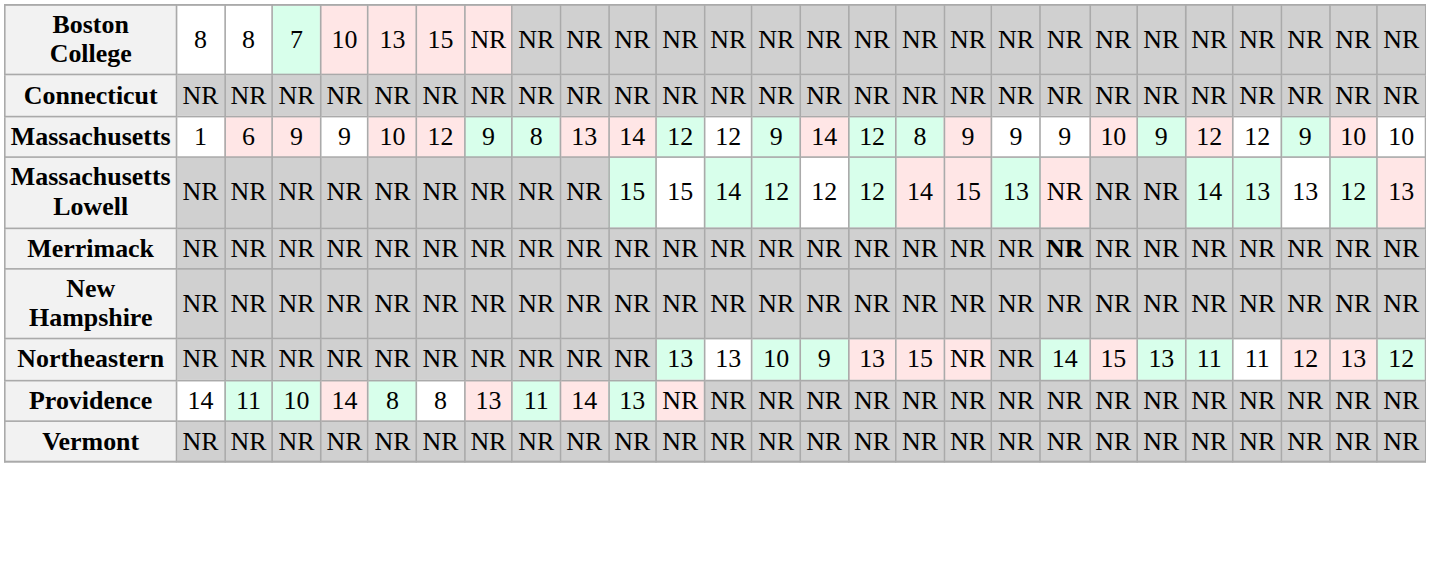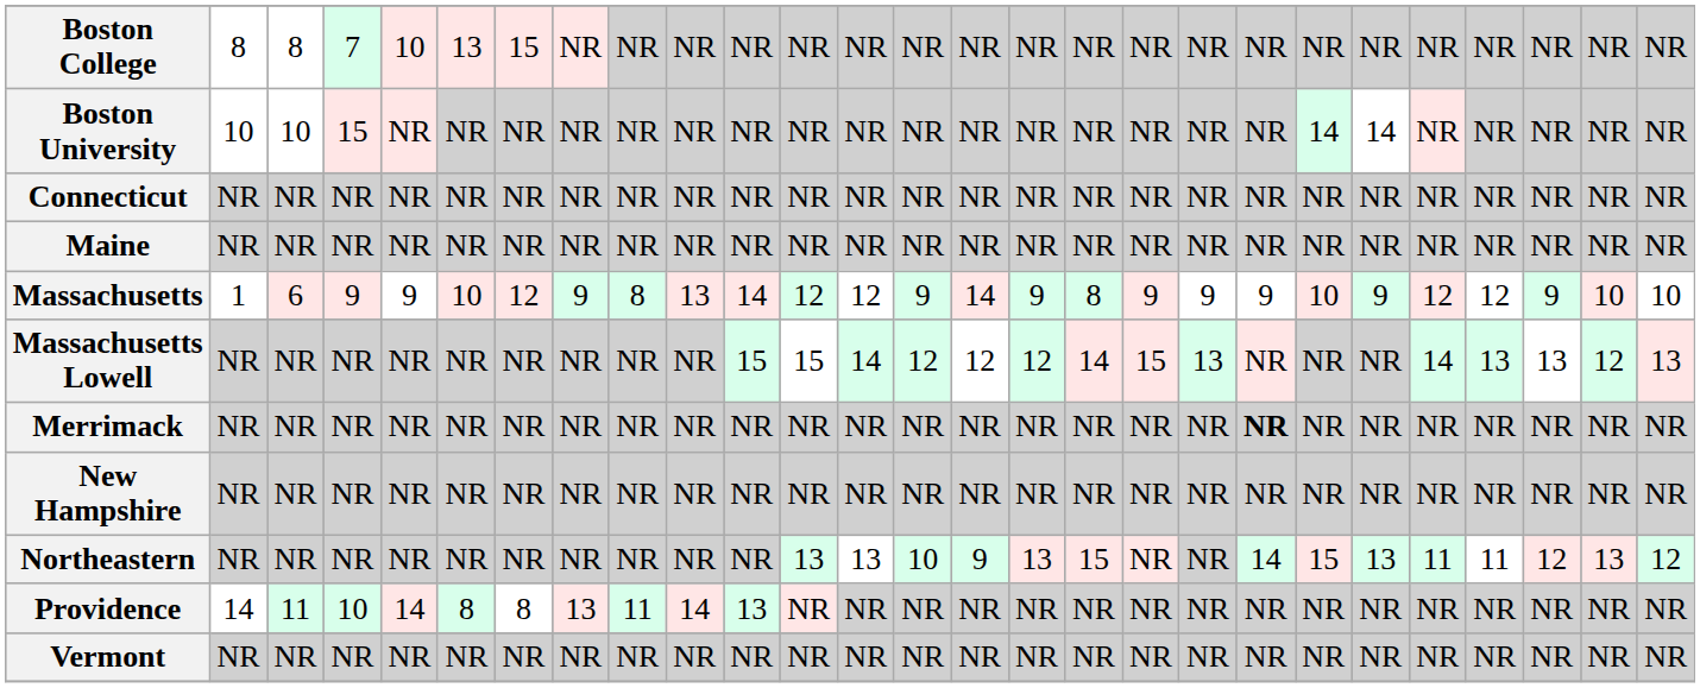+ row: Boston University | 10 | 10 | 15 | NR | NR | NR | NR | NR | NR | NR | NR | NR | NR | NR | NR | NR | NR | NR | NR | 14 | 14 | NR | NR | NR | NR | NR
+ row: Maine | NR | NR | NR | NR | NR | NR | NR | NR | NR | NR | NR | NR | NR | NR | NR | NR | NR | NR | NR | NR | NR | NR | NR | NR | NR | NR
Massachusetts | column 16: 12 -> 9
